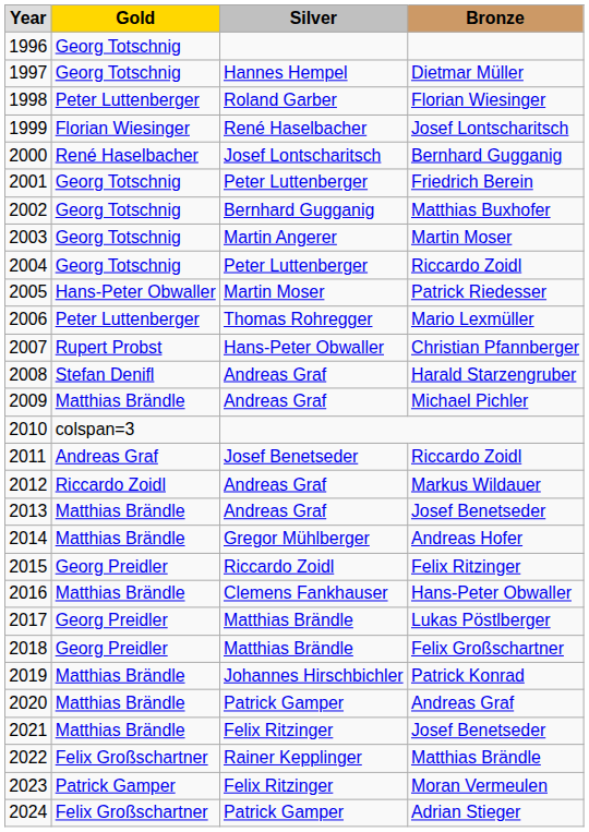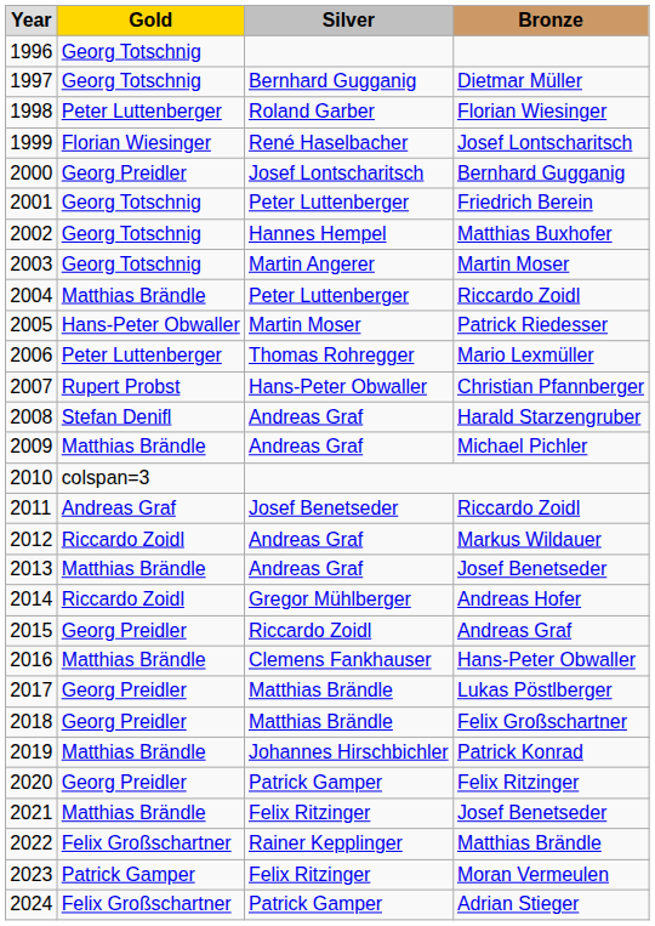1997 | column 3: Hannes Hempel -> Bernhard Gugganig
2000 | column 2: René Haselbacher -> Georg Preidler
2002 | column 3: Bernhard Gugganig -> Hannes Hempel
2004 | column 2: Georg Totschnig -> Matthias Brändle
2014 | column 2: Matthias Brändle -> Riccardo Zoidl
2015 | column 4: Felix Ritzinger -> Andreas Graf
2020 | column 2: Matthias Brändle -> Georg Preidler
2020 | column 4: Andreas Graf -> Felix Ritzinger
